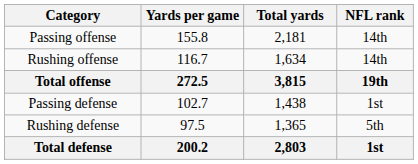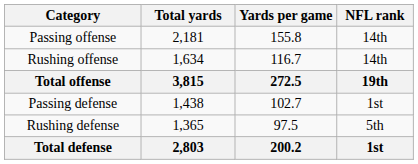columns swapped: Total yards <-> Yards per game
